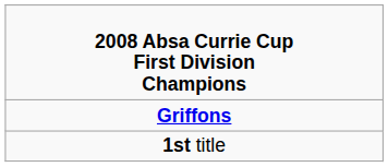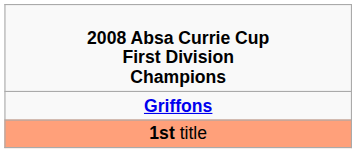row 3 | column 1: no background -> lightsalmon background
